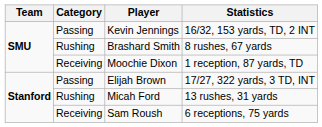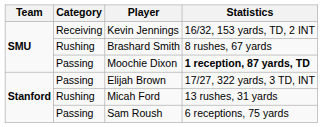Kevin Jennings | Category: Passing -> Receiving
Moochie Dixon | Category: Receiving -> Passing
Moochie Dixon | Statistics: normal -> bold
Sam Roush | Category: Receiving -> Passing
